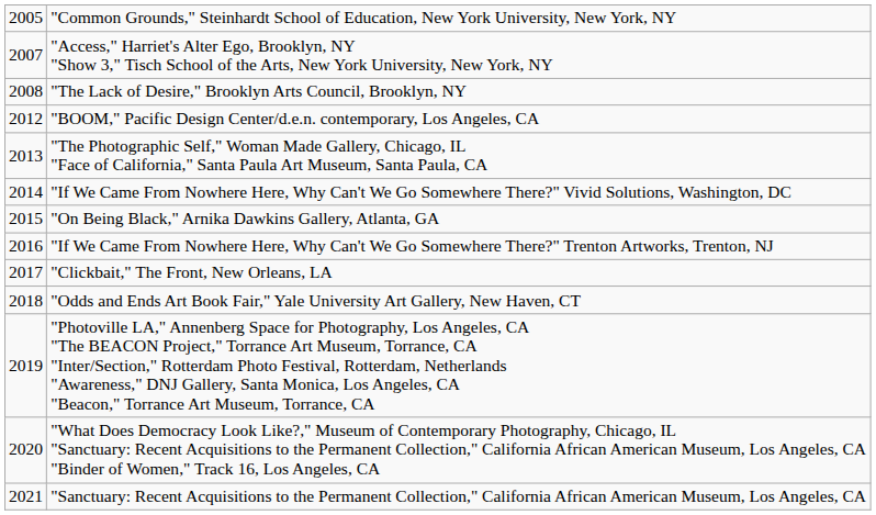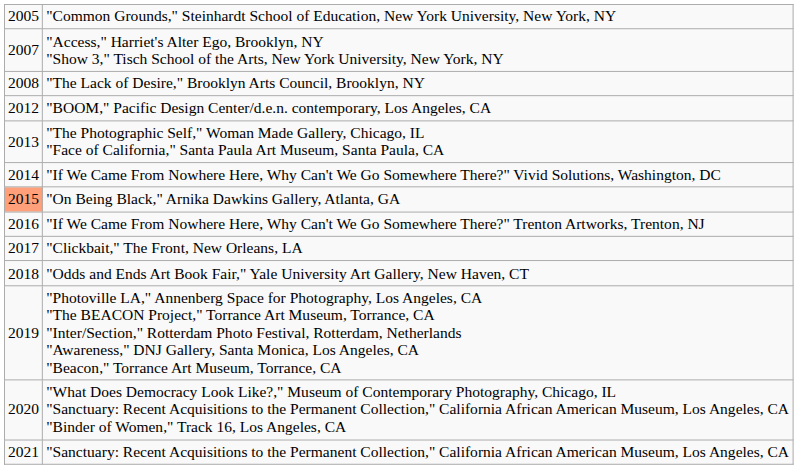"On Being Black," Arnika Dawkins Gallery, Atlanta, GA | column 1: no background -> lightsalmon background
